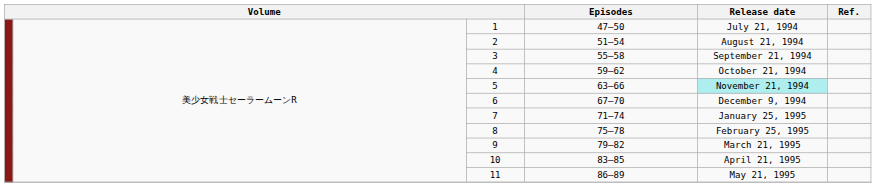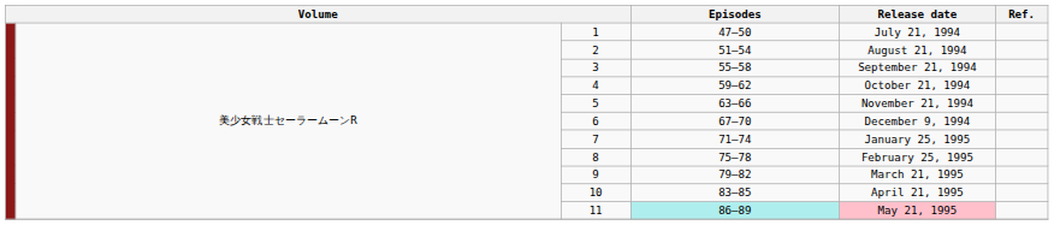5 | Release date: paleturquoise background -> no background
11 | Episodes: no background -> paleturquoise background
11 | Release date: no background -> pink background
